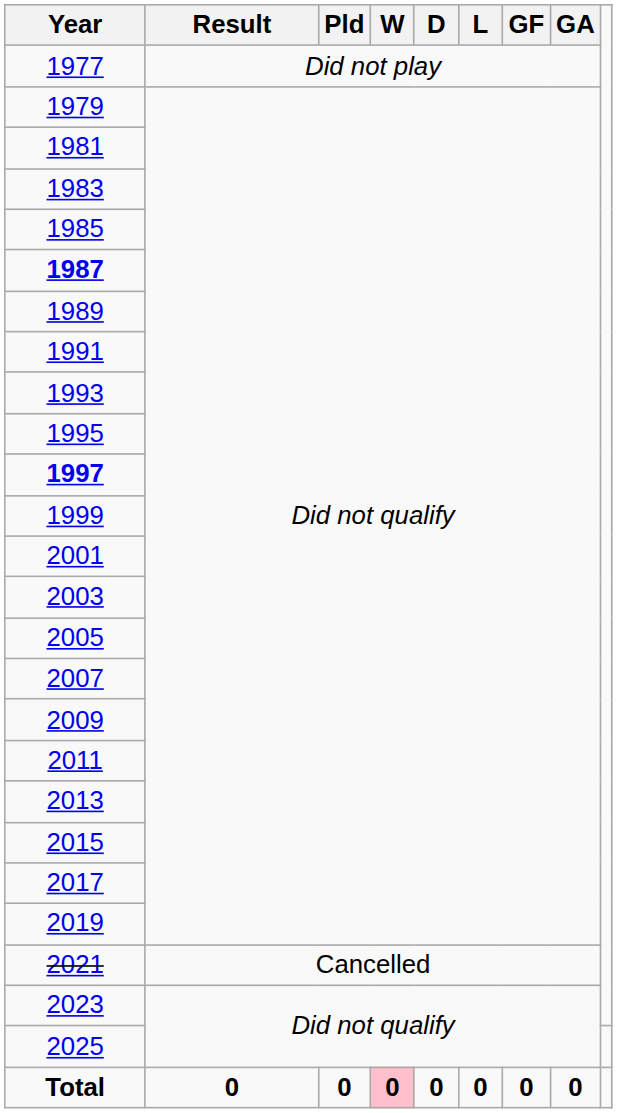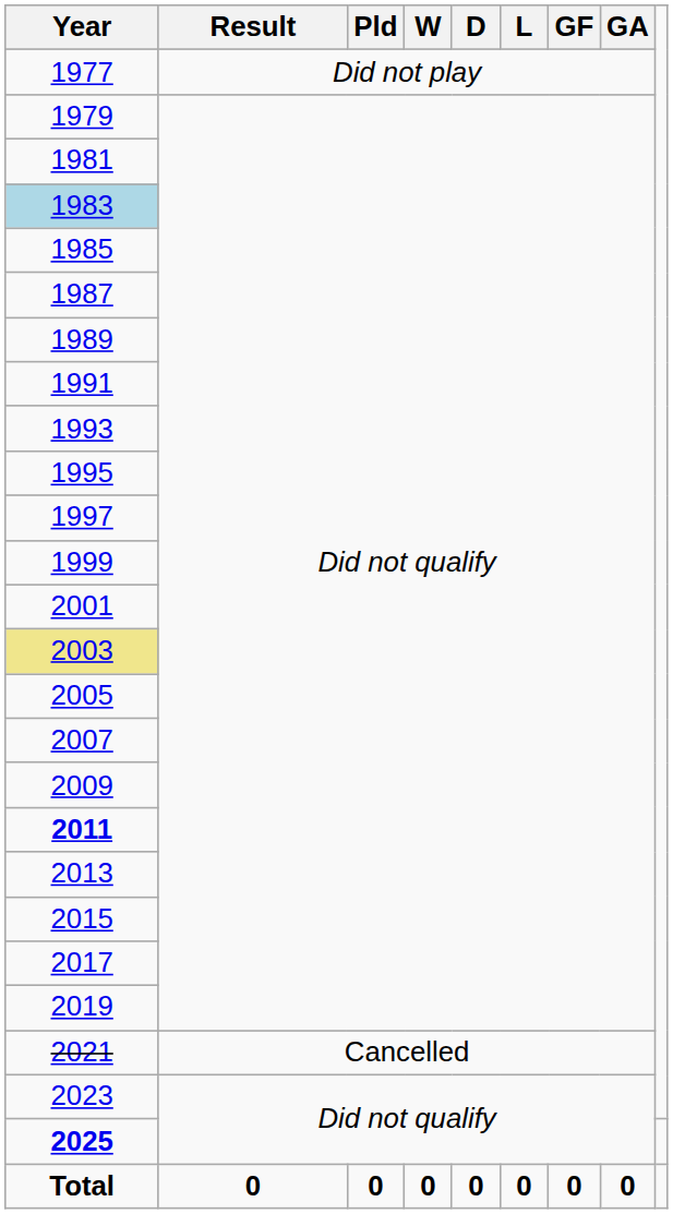1983 | Year: no background -> lightblue background
1987 | Year: bold -> normal
1997 | Year: bold -> normal
2003 | Year: no background -> khaki background
2011 | Year: normal -> bold
2025 | Year: normal -> bold
Total | W: pink background -> no background
